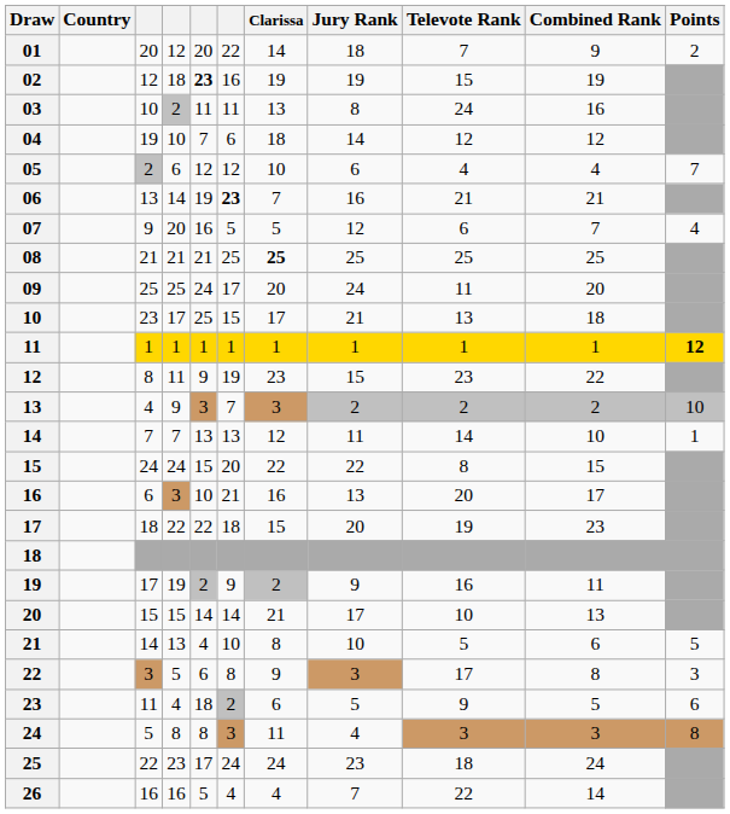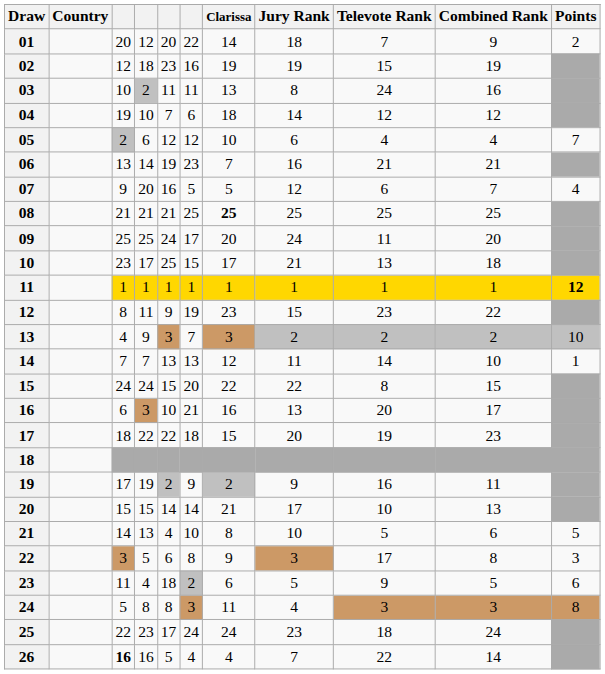02 | column 5: bold -> normal
06 | column 6: bold -> normal
26 | column 3: normal -> bold
